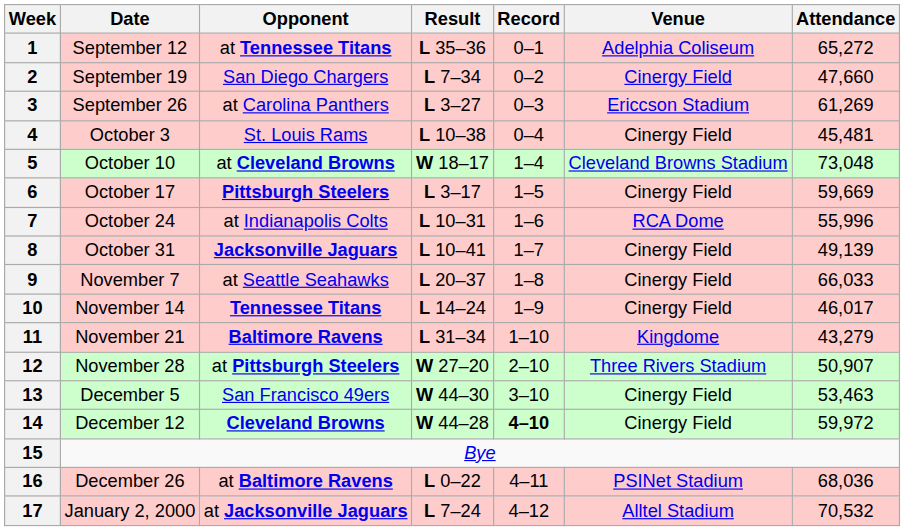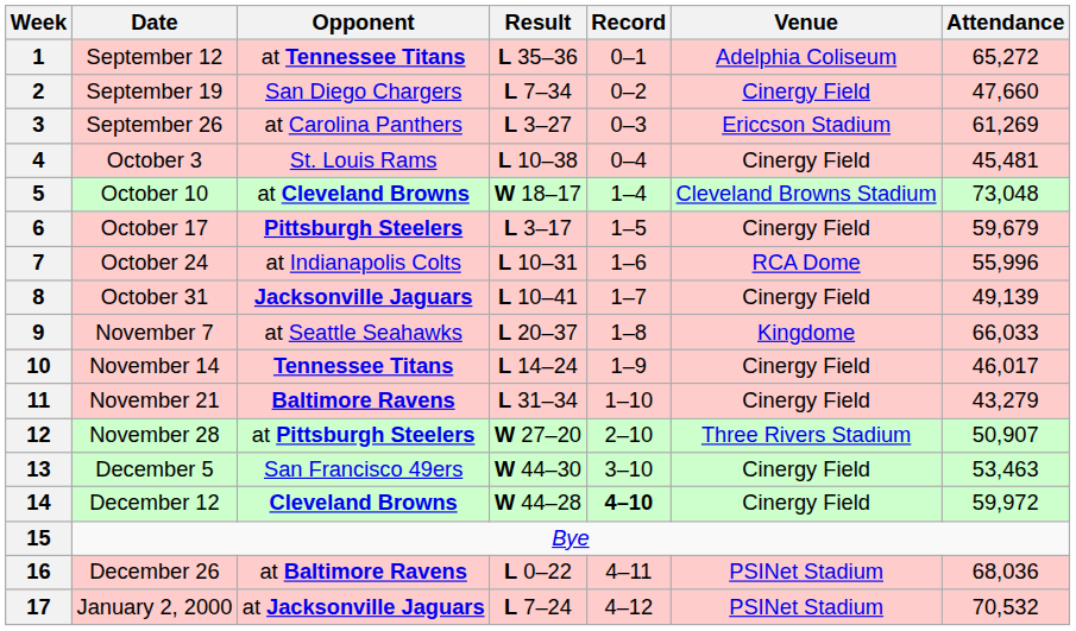6 | Attendance: 59,669 -> 59,679
9 | Venue: Cinergy Field -> Kingdome
11 | Venue: Kingdome -> Cinergy Field
17 | Venue: Alltel Stadium -> PSINet Stadium
